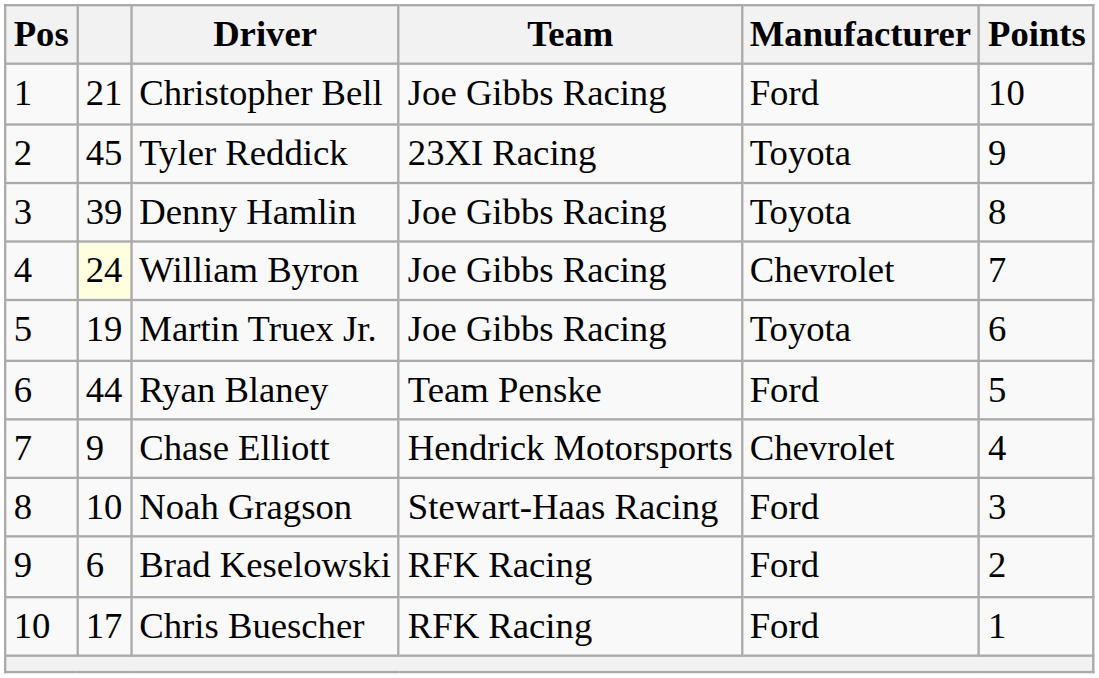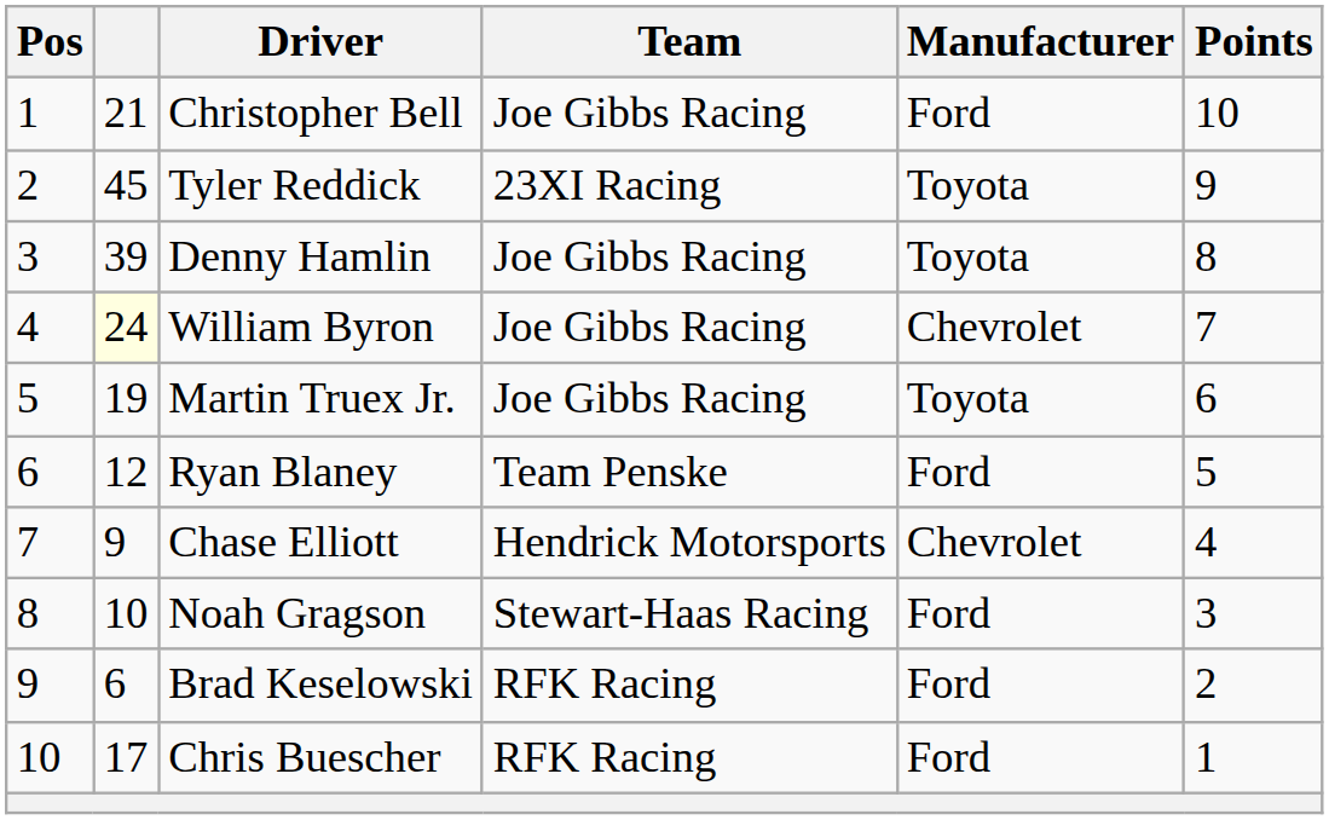Ryan Blaney | column 2: 44 -> 12
